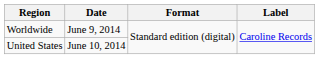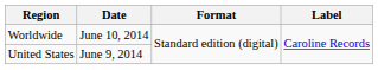Worldwide | Date: June 9, 2014 -> June 10, 2014
United States | Date: June 10, 2014 -> June 9, 2014
